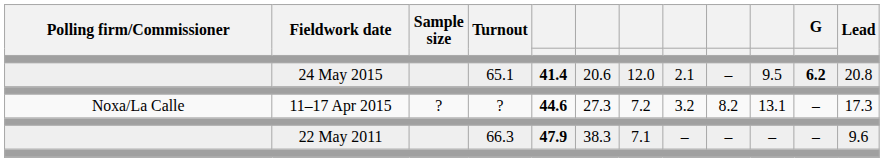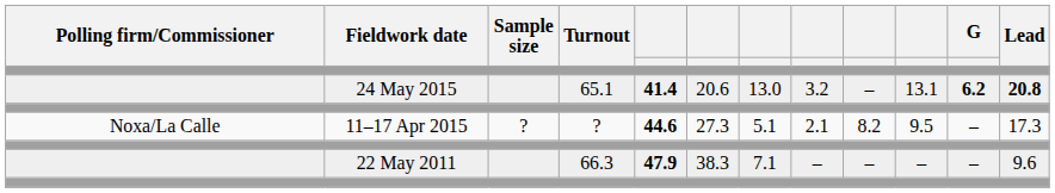24 May 2015 | column 7: 12.0 -> 13.0
24 May 2015 | column 8: 2.1 -> 3.2
24 May 2015 | column 10: 9.5 -> 13.1
24 May 2015 | Lead: normal -> bold
11–17 Apr 2015 | column 7: 7.2 -> 5.1
11–17 Apr 2015 | column 8: 3.2 -> 2.1
11–17 Apr 2015 | column 10: 13.1 -> 9.5
